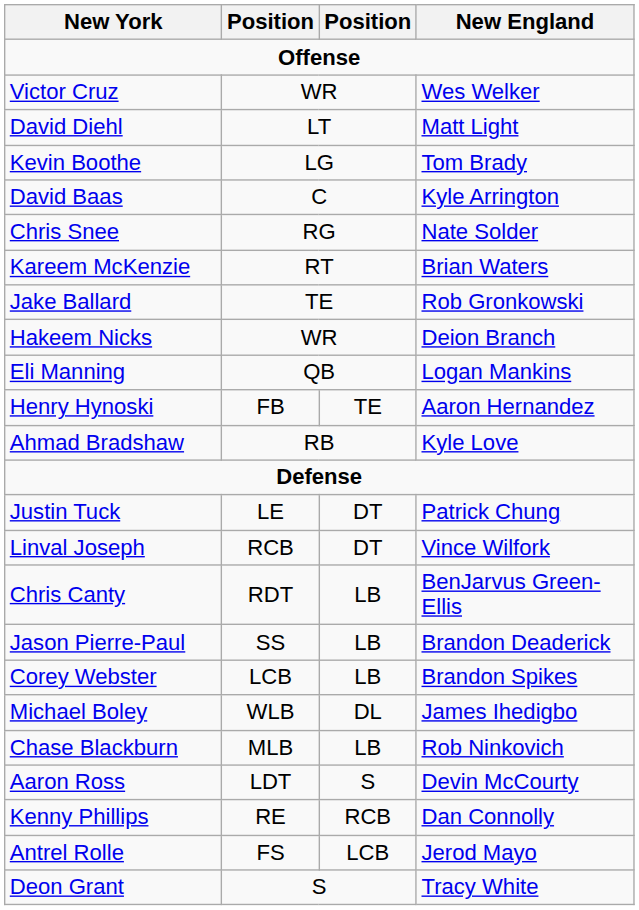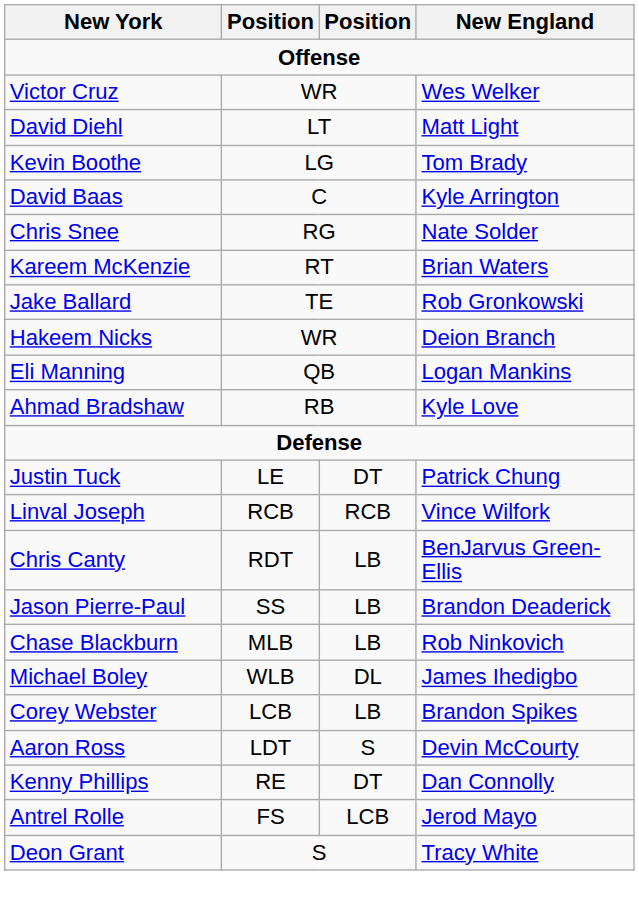- row: Henry Hynoski | FB | TE | Aaron Hernandez
Linval Joseph | column 3: DT -> RCB
rows swapped: Chase Blackburn <-> Corey Webster
Kenny Phillips | column 3: RCB -> DT
